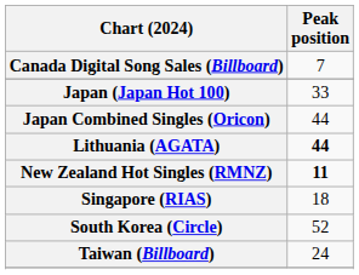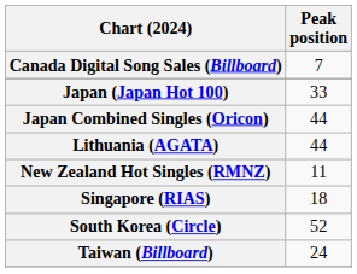Lithuania (AGATA) | Peak position: bold -> normal
New Zealand Hot Singles (RMNZ) | Peak position: bold -> normal
